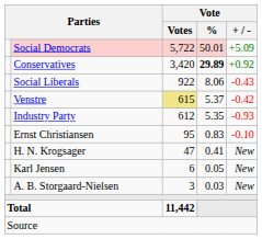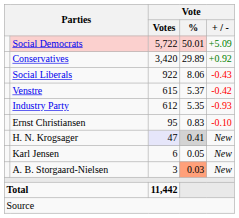Conservatives | Vote / %: bold -> normal
Venstre | Vote / Votes: khaki background -> no background
H. N. Krogsager | Vote / Votes: no background -> lavender background
H. N. Krogsager | Vote / %: no background -> lightgrey background
A. B. Storgaard-Nielsen | Vote / %: no background -> lightsalmon background
